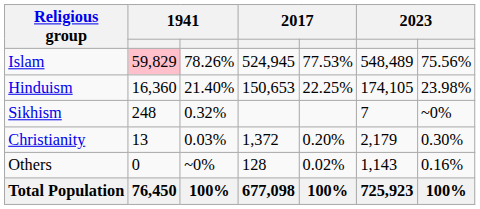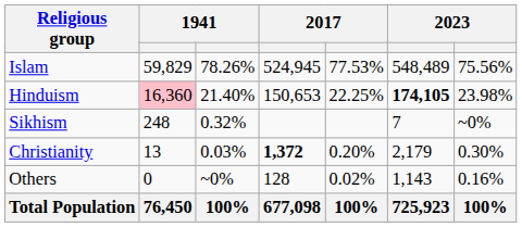Islam | column 2: pink background -> no background
Hinduism | column 2: no background -> pink background
Hinduism | column 6: normal -> bold
Christianity | column 4: normal -> bold
